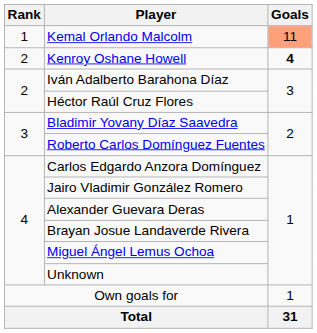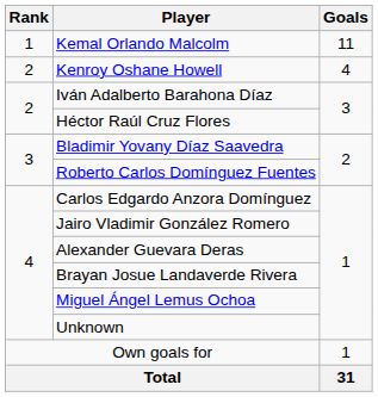Kemal Orlando Malcolm | Goals: lightsalmon background -> no background
Kenroy Oshane Howell | Goals: bold -> normal
